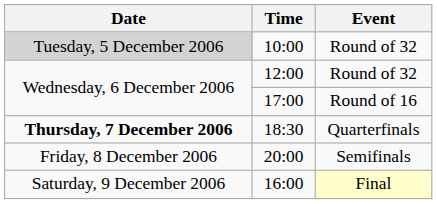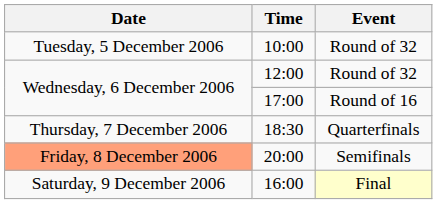10:00 | Date: lightgrey background -> no background
18:30 | Date: bold -> normal
20:00 | Date: no background -> lightsalmon background
